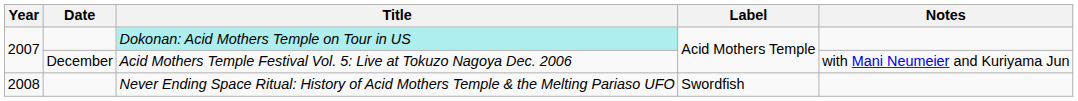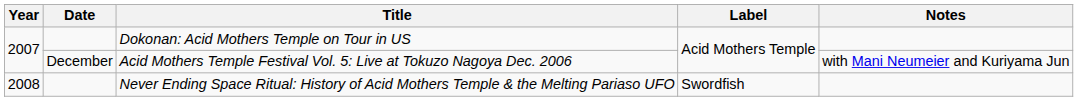Dokonan: Acid Mothers Temple on Tour in US | Title: paleturquoise background -> no background
